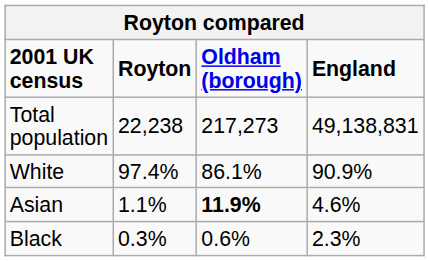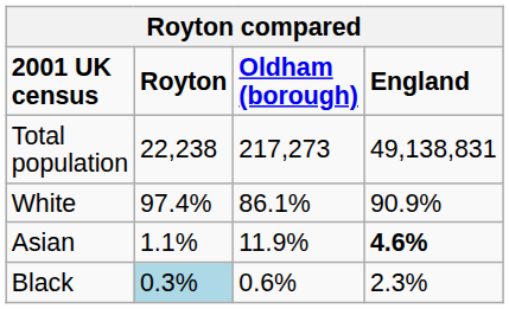Asian | Oldham (borough): bold -> normal
Asian | England: normal -> bold
Black | Royton: no background -> lightblue background
